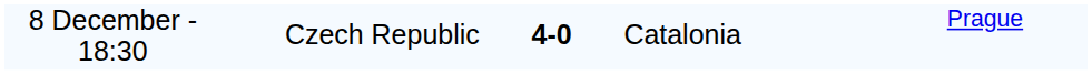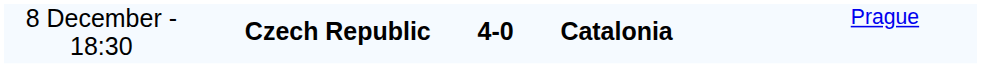Czech Republic | column 2: normal -> bold
Czech Republic | column 4: normal -> bold
